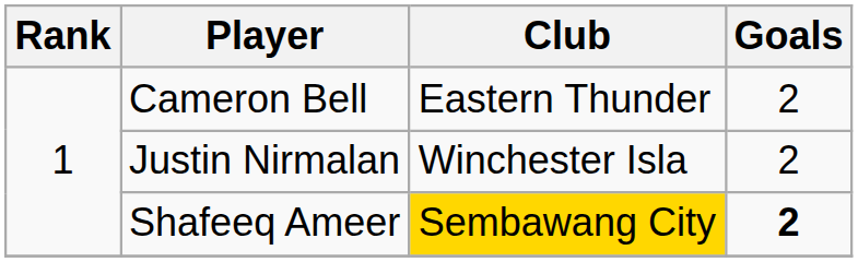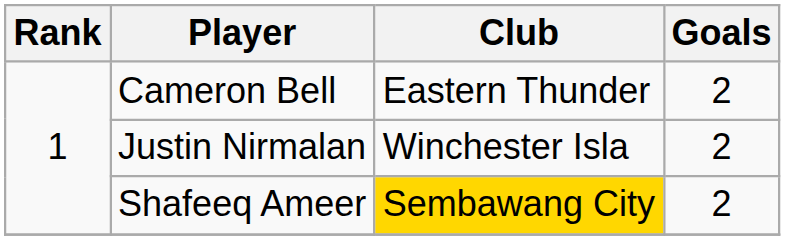Shafeeq Ameer | Goals: bold -> normal
